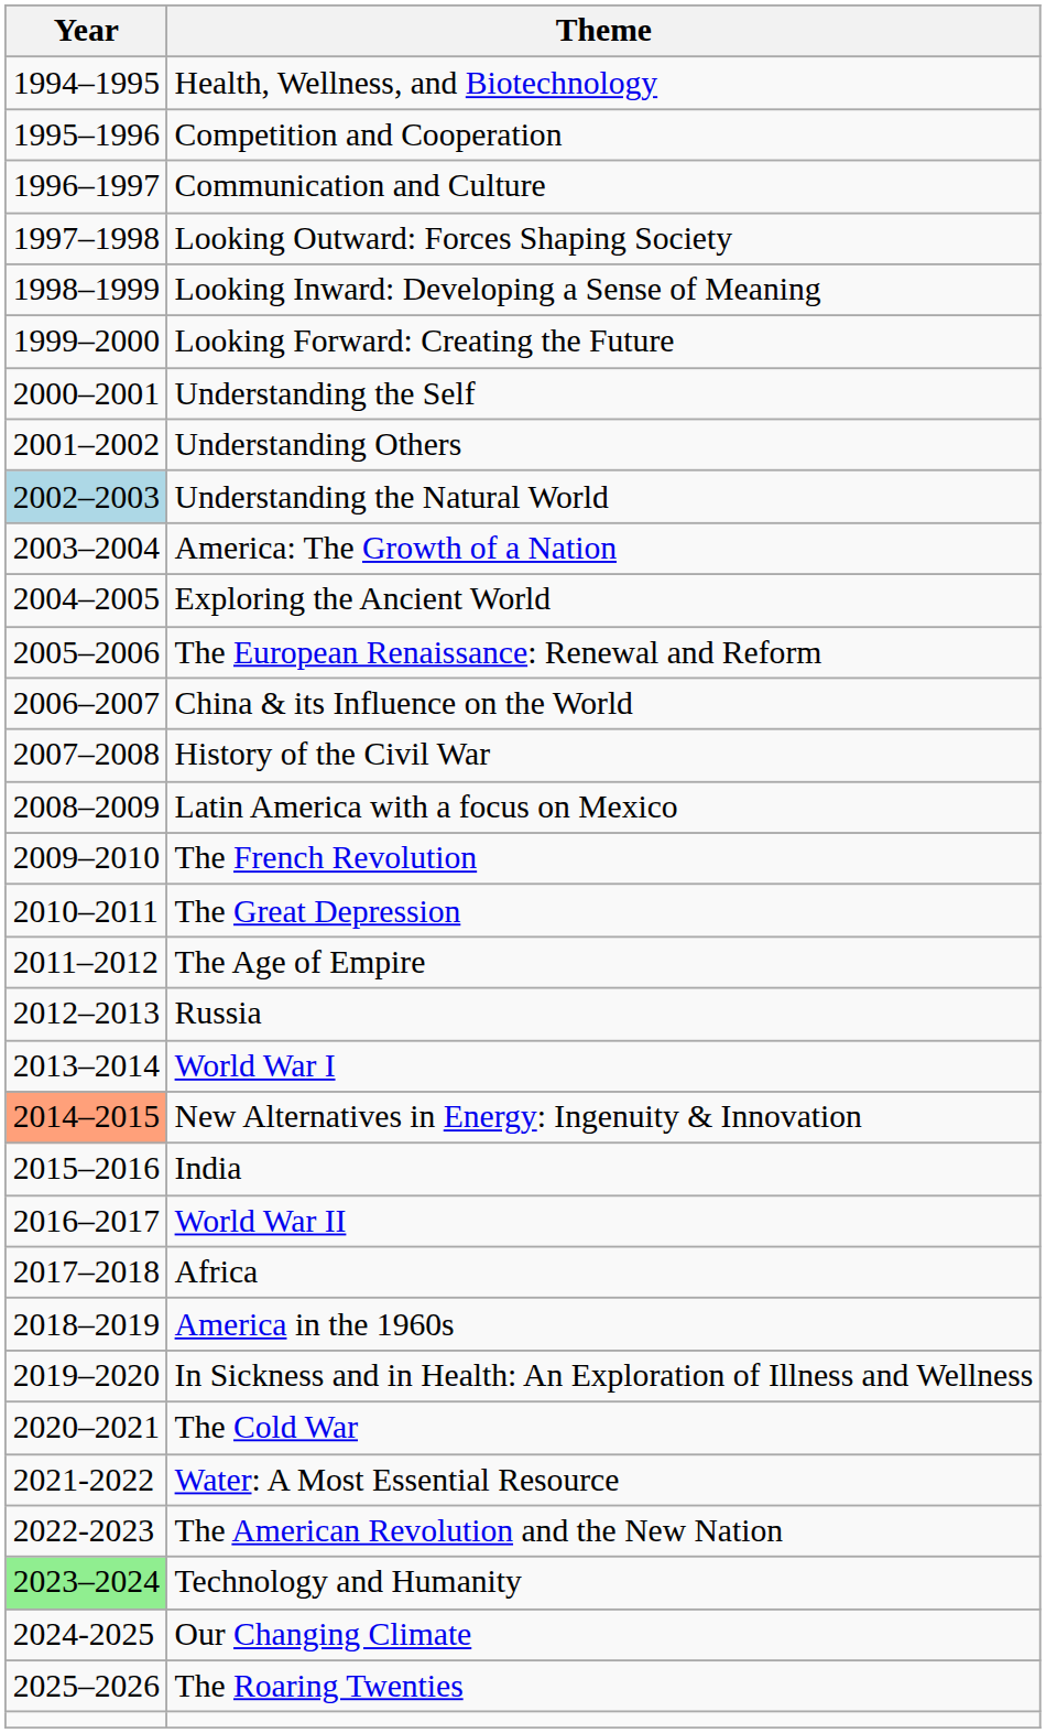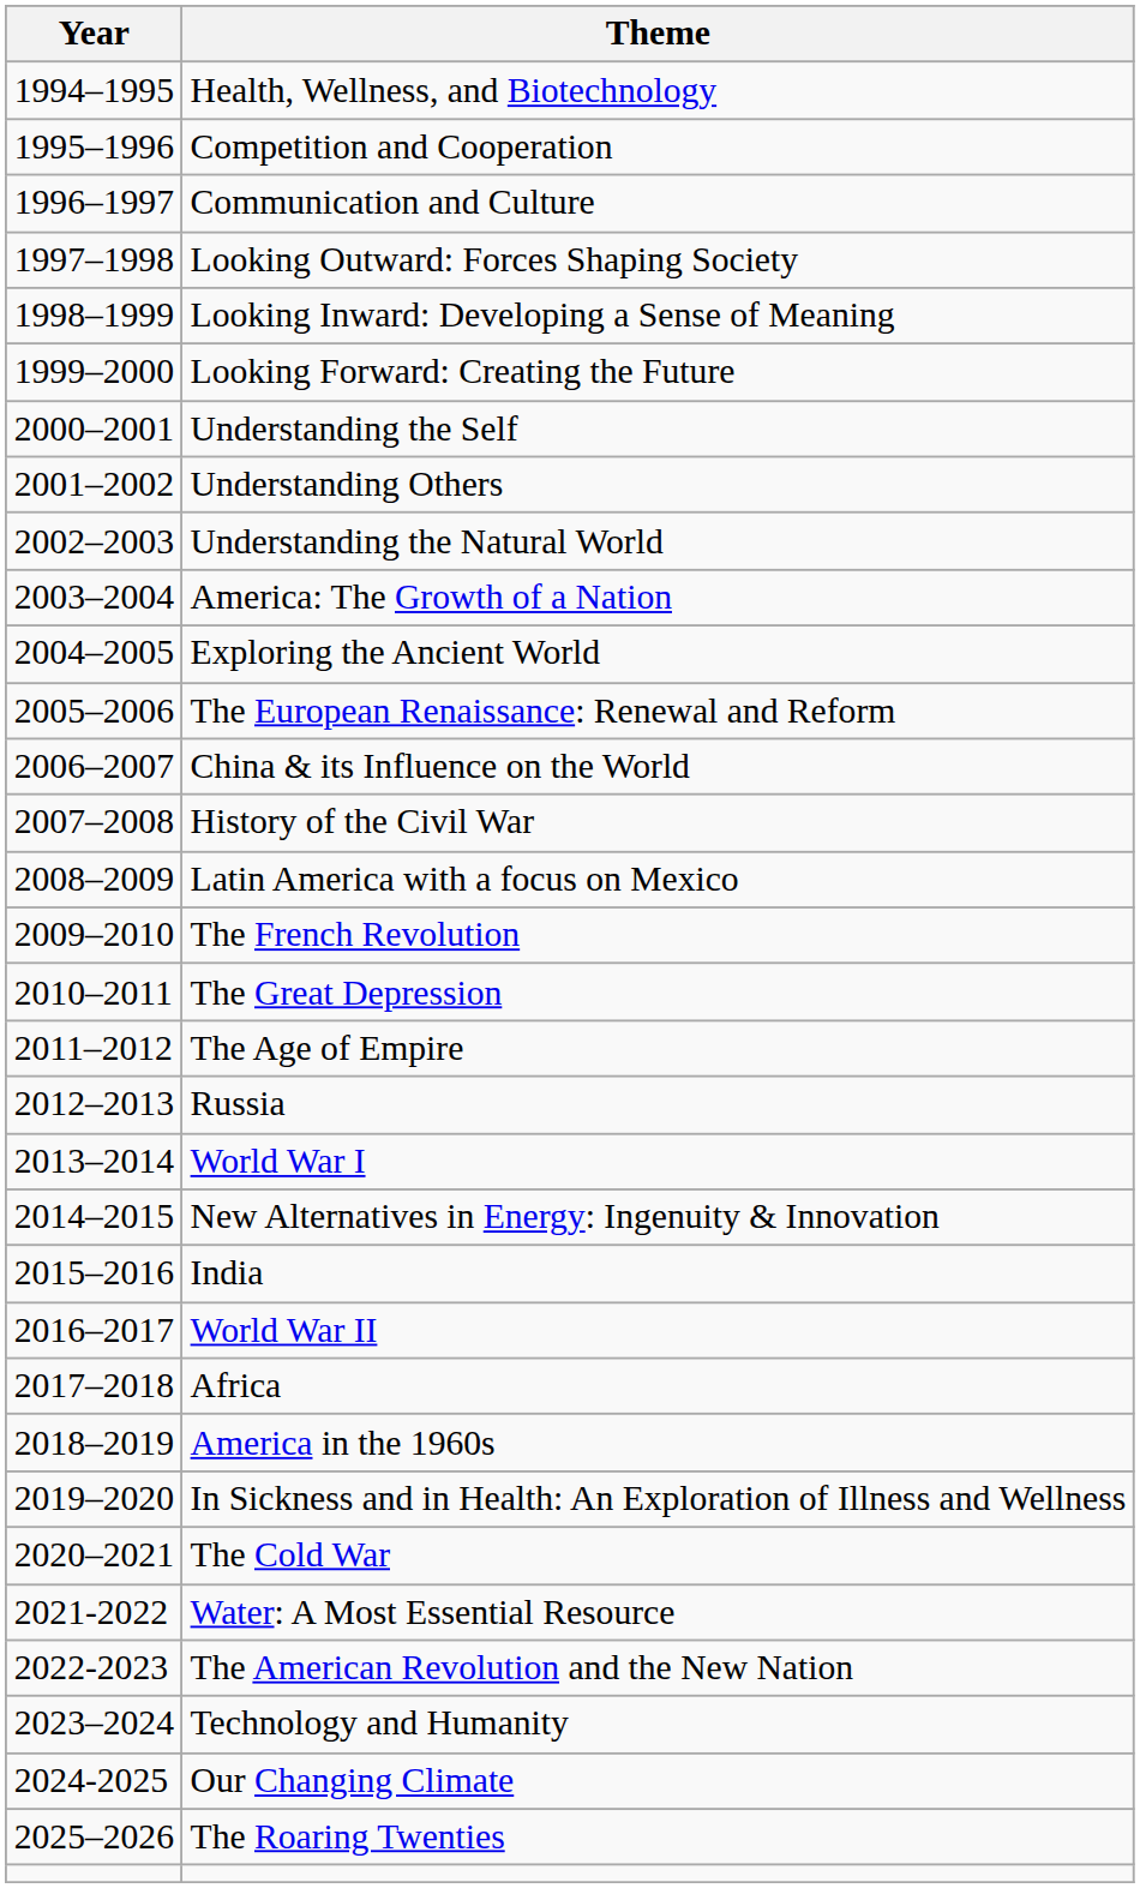Understanding the Natural World | Year: lightblue background -> no background
New Alternatives in Energy: Ingenuity & Innovation | Year: lightsalmon background -> no background
Technology and Humanity | Year: lightgreen background -> no background
